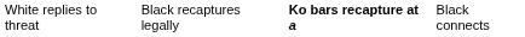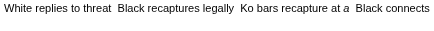White replies to threat | column 3: bold -> normal
